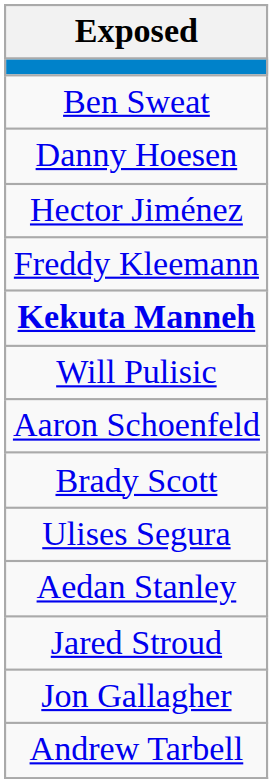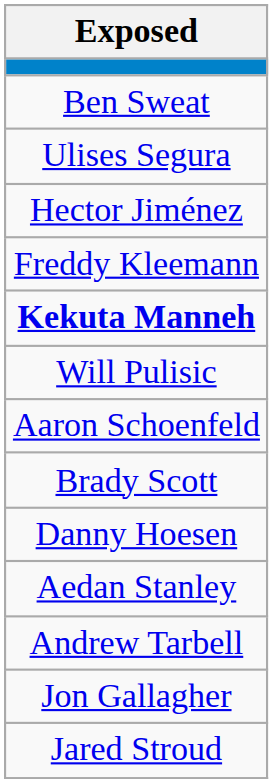row 4 | column 1: Danny Hoesen -> Ulises Segura
row 11 | column 1: Ulises Segura -> Danny Hoesen
row 13 | column 1: Jared Stroud -> Andrew Tarbell
row 15 | column 1: Andrew Tarbell -> Jared Stroud
